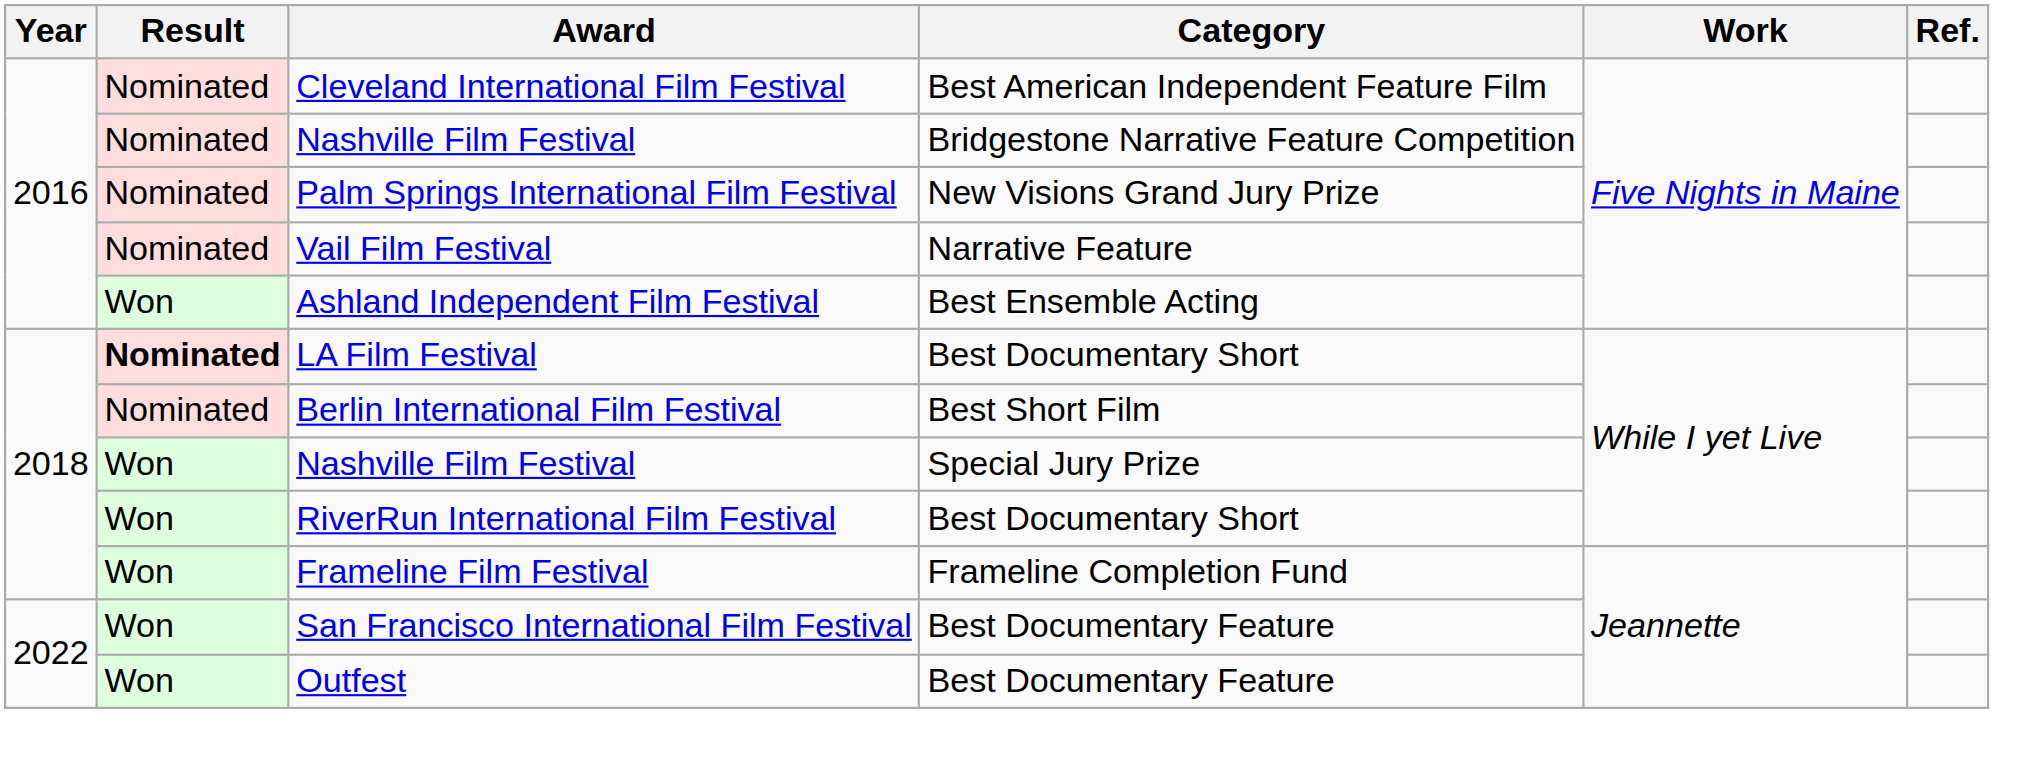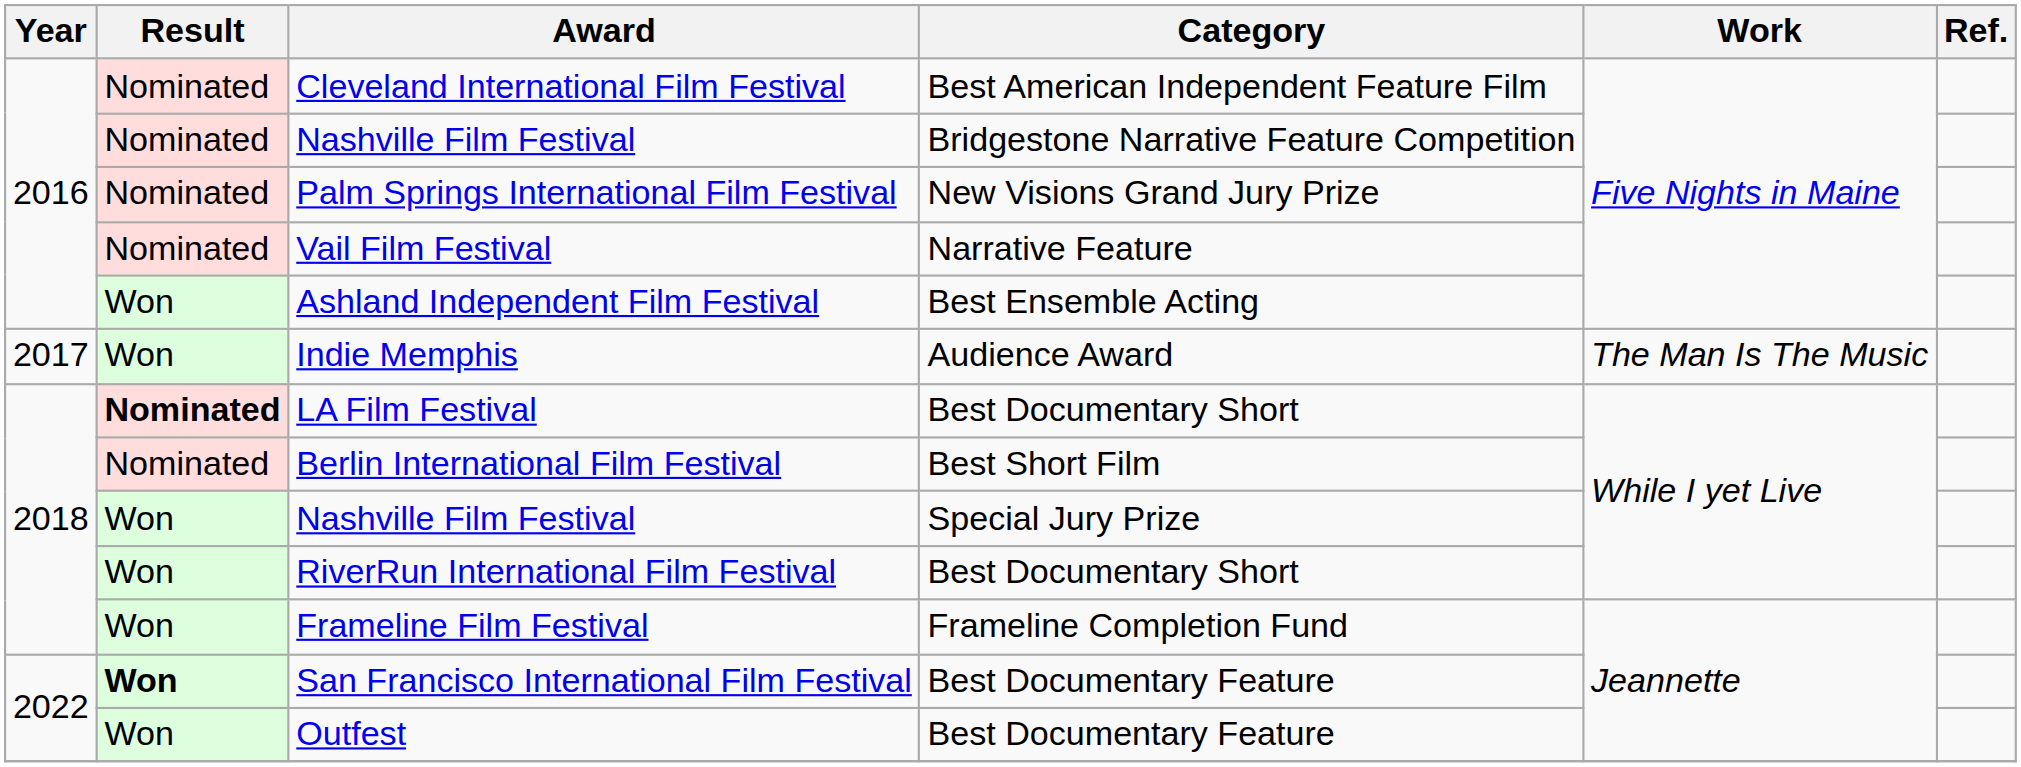+ row: 2017 | Won | Indie Memphis | Audience Award | The Man Is The Music
San Francisco International Film Festival | Result: normal -> bold
